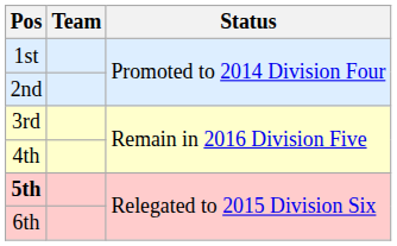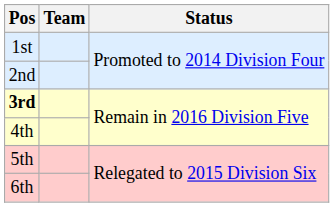3rd | Pos: normal -> bold
5th | Pos: bold -> normal
